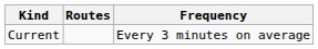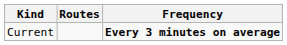row 2 | Frequency: normal -> bold
